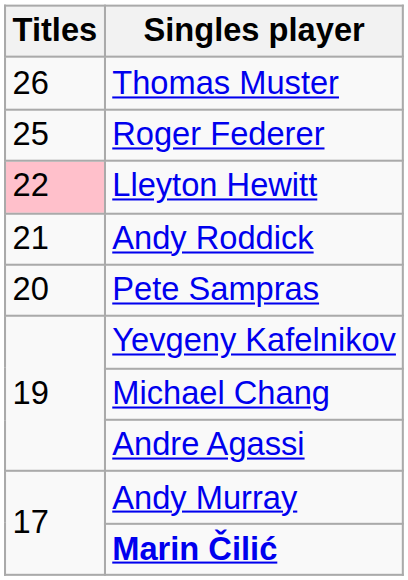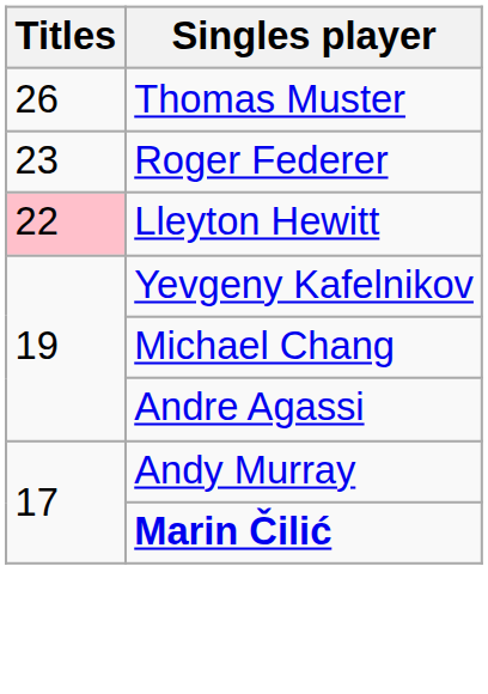Roger Federer | Titles: 25 -> 23
- row: 21 | Andy Roddick
- row: 20 | Pete Sampras
